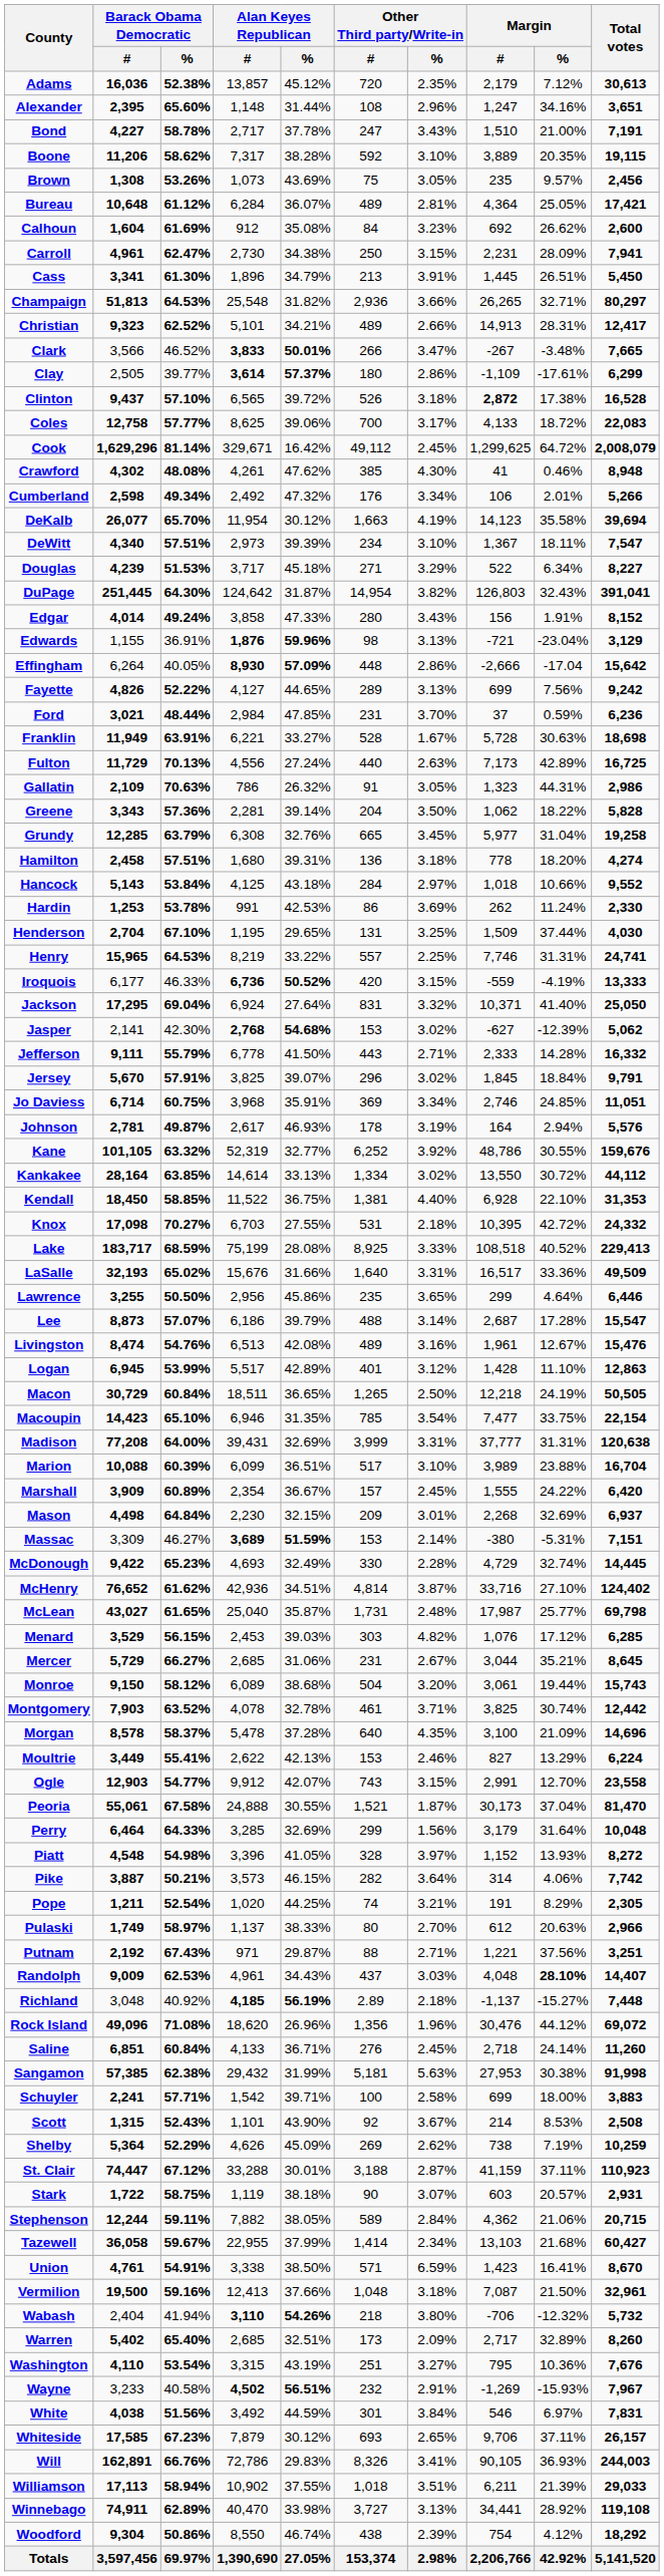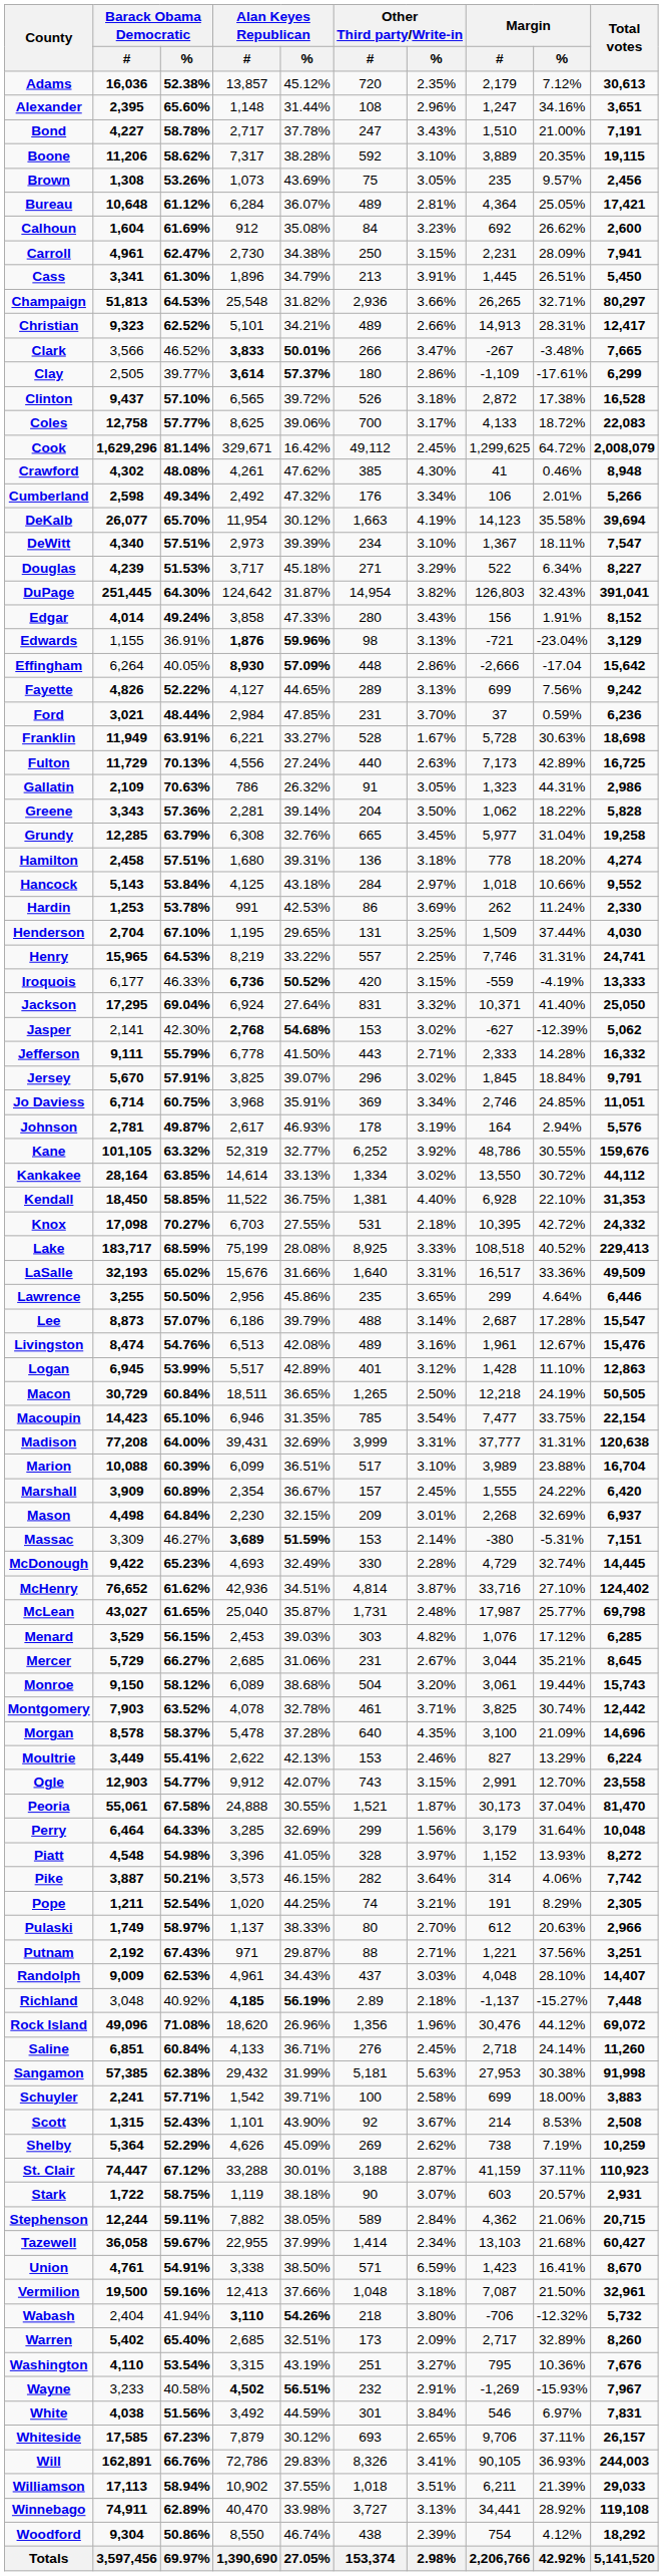Clinton | Margin / #: bold -> normal
Randolph | Margin / %: bold -> normal
